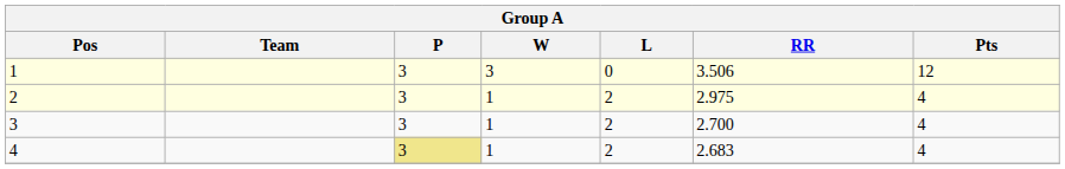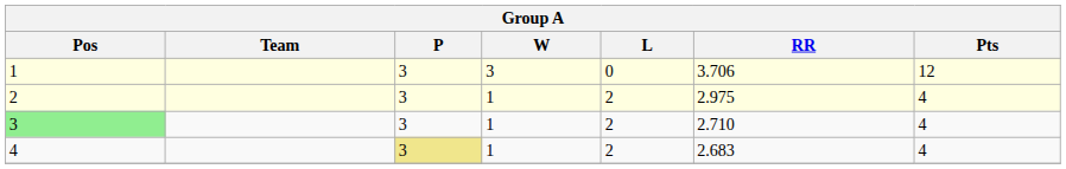row 3 | RR: 3.506 -> 3.706
row 5 | Pos: no background -> lightgreen background
row 5 | RR: 2.700 -> 2.710
